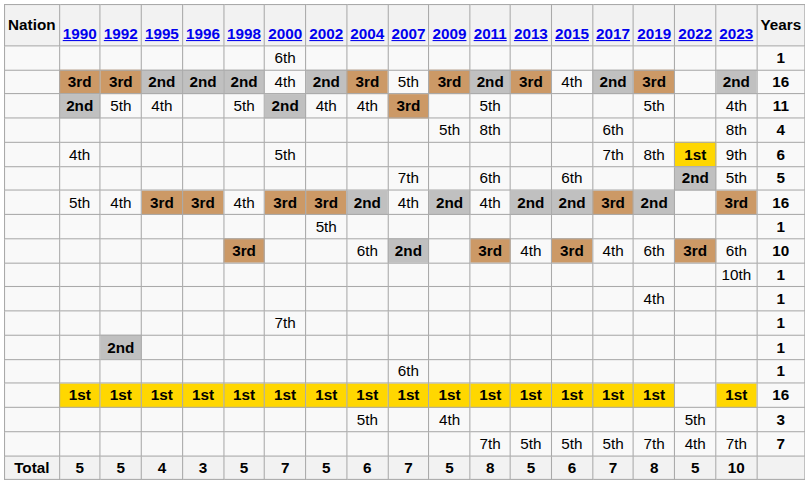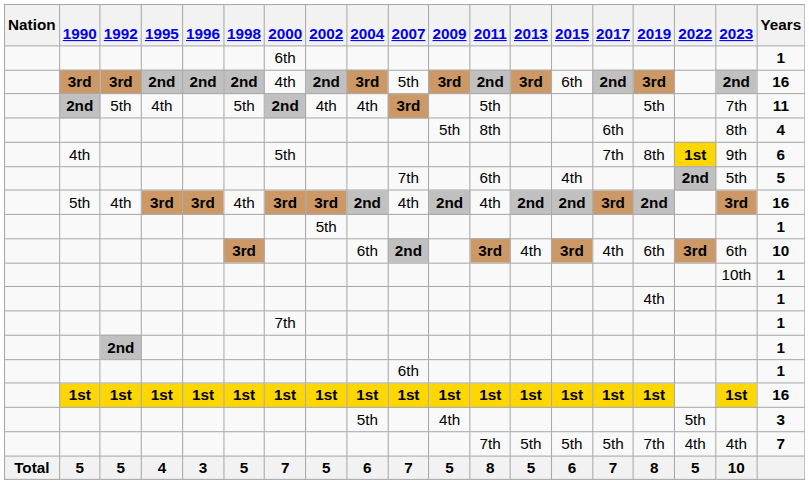row 3 | 2015: 4th -> 6th
row 4 | 2023: 4th -> 7th
row 7 | 2015: 6th -> 4th
row 18 | 2023: 7th -> 4th
